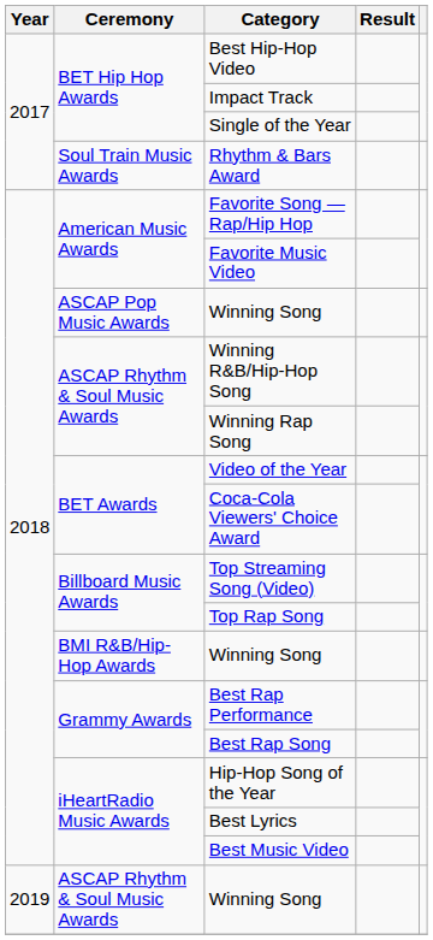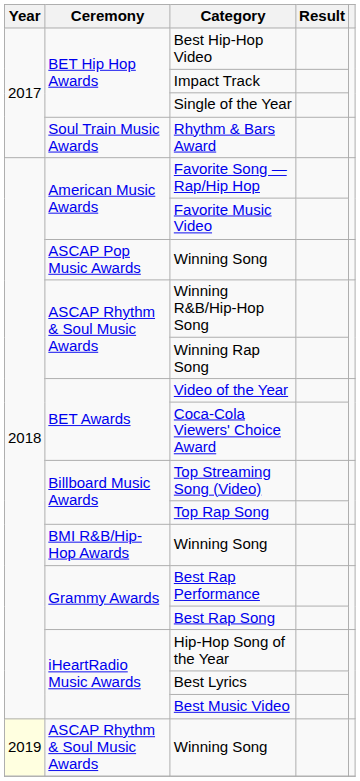ASCAP Rhythm & Soul Music Awards / Winning Song | Year: no background -> lightyellow background
